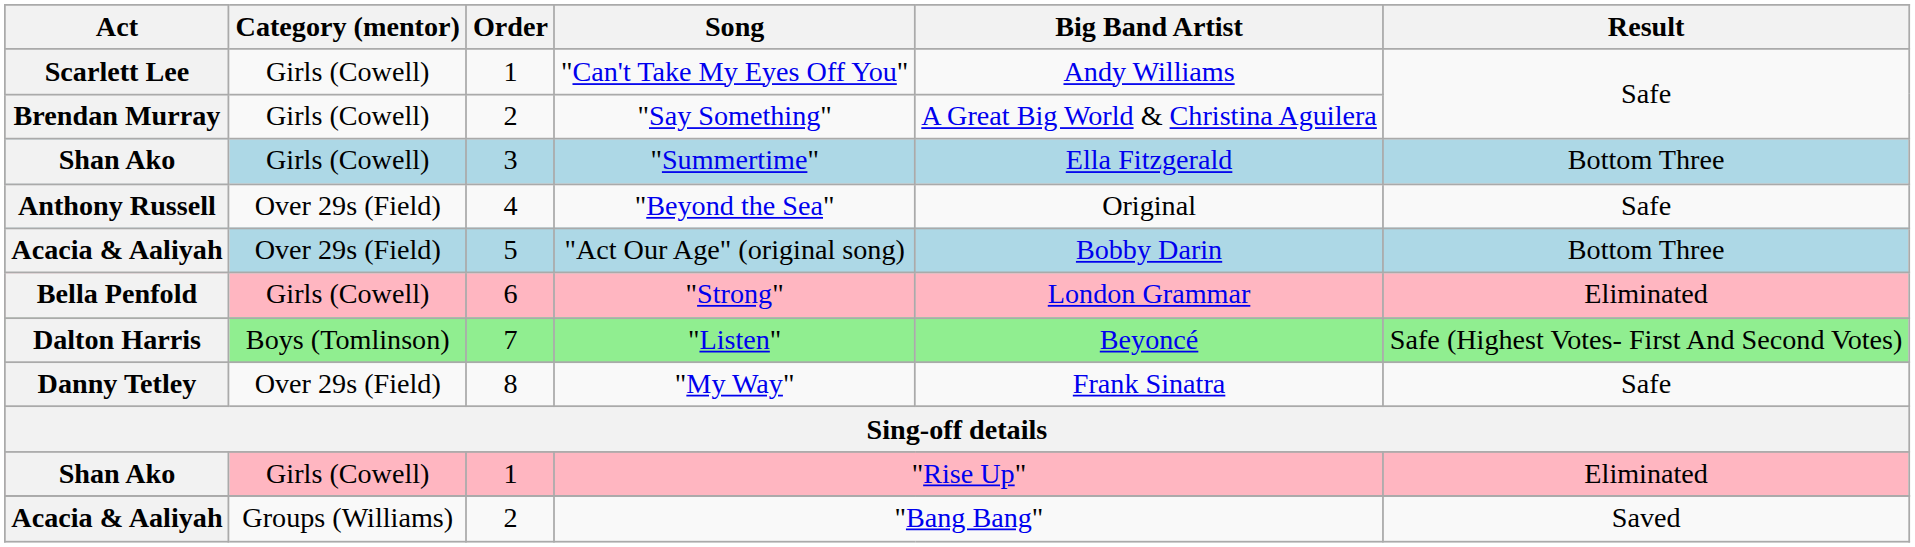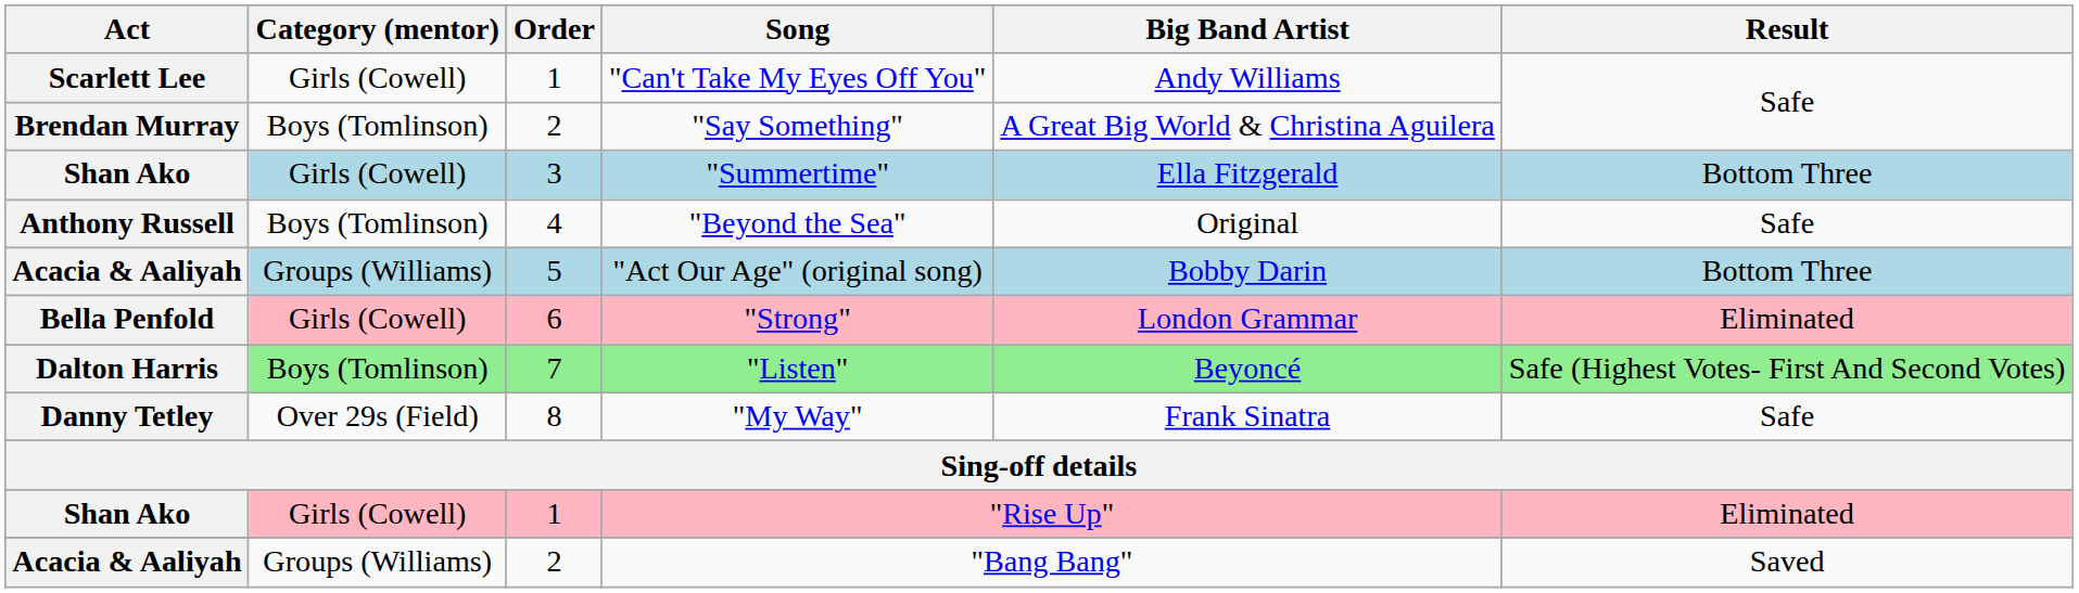"Say Something" | Category (mentor): Girls (Cowell) -> Boys (Tomlinson)
"Beyond the Sea" | Category (mentor): Over 29s (Field) -> Boys (Tomlinson)
"Act Our Age" (original song) | Category (mentor): Over 29s (Field) -> Groups (Williams)
